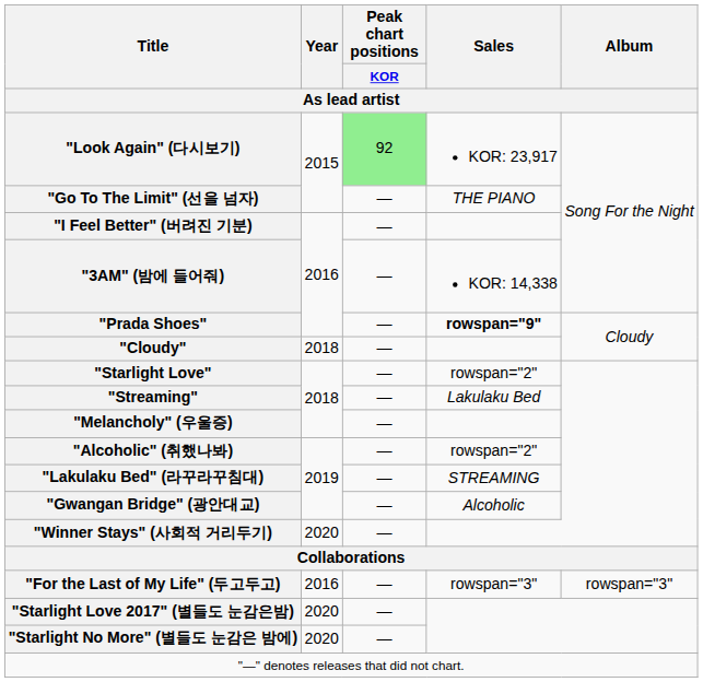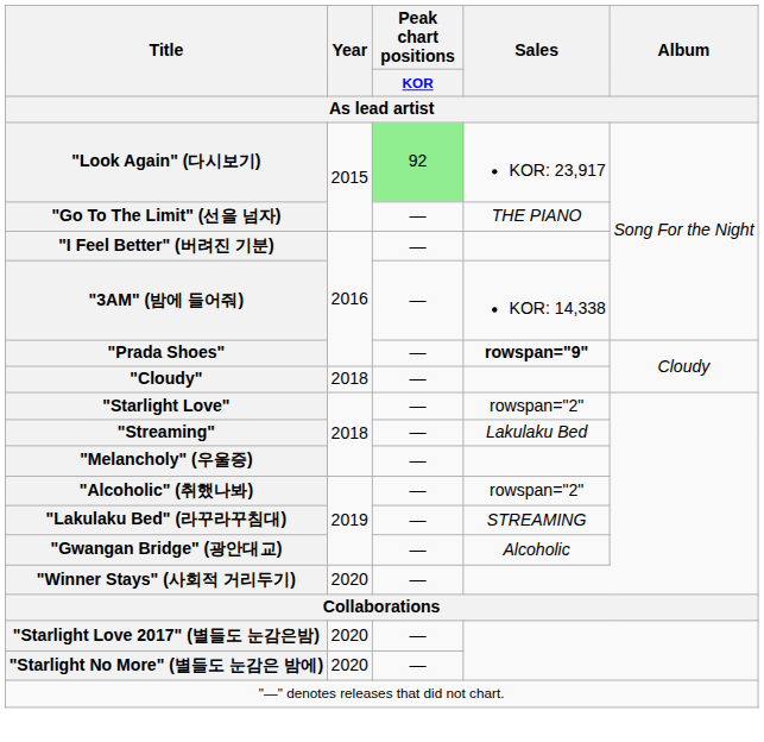- row: "For the Last of My Life" (두고두고) | 2016 | — | rowspan="3" | rowspan="3"
